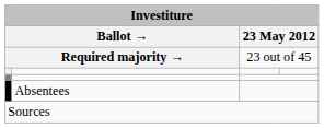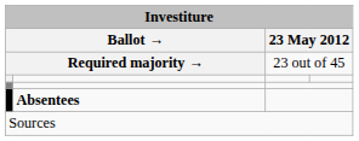Absentees | column 2: normal -> bold
